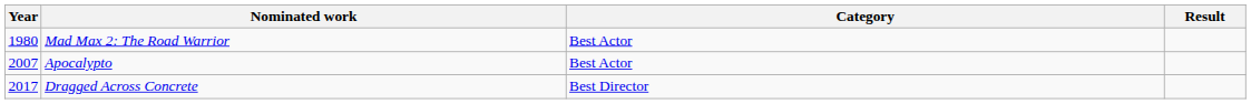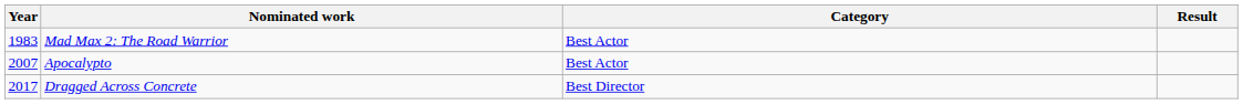Mad Max 2: The Road Warrior | Year: 1980 -> 1983
